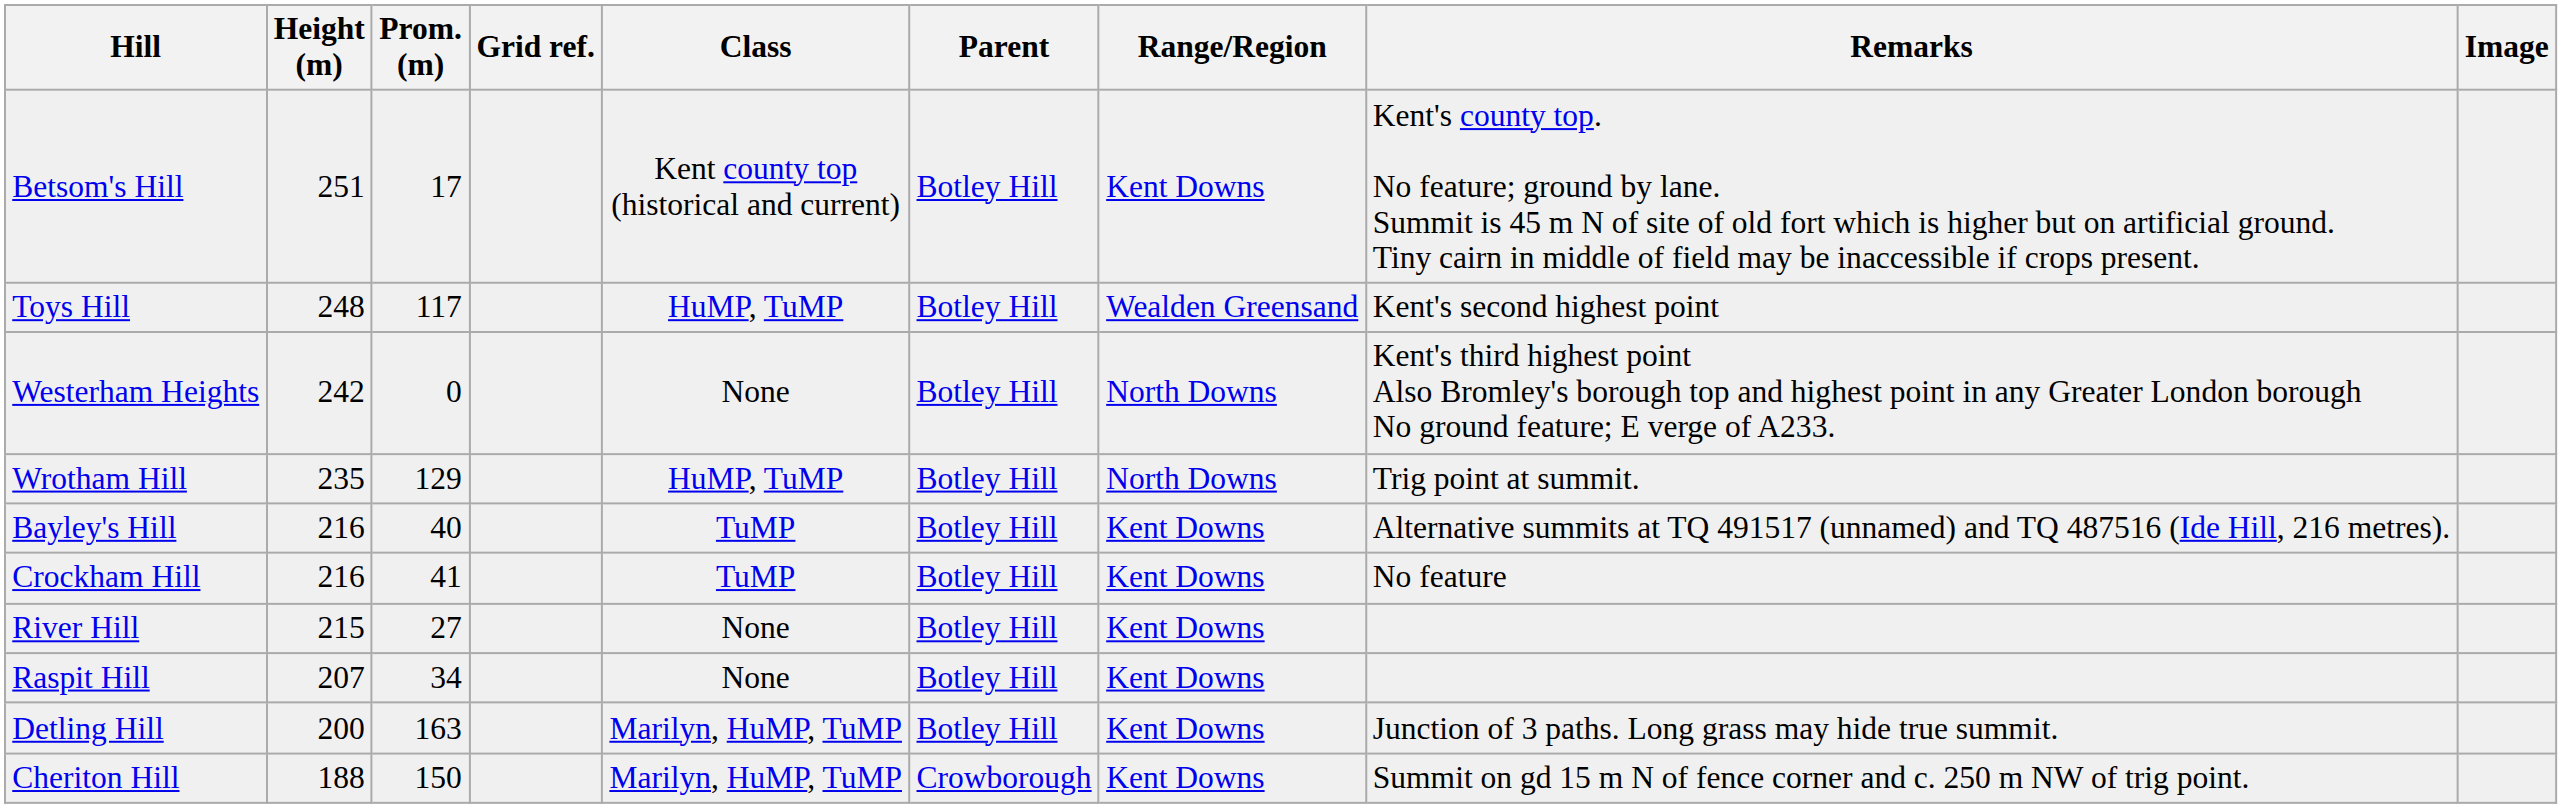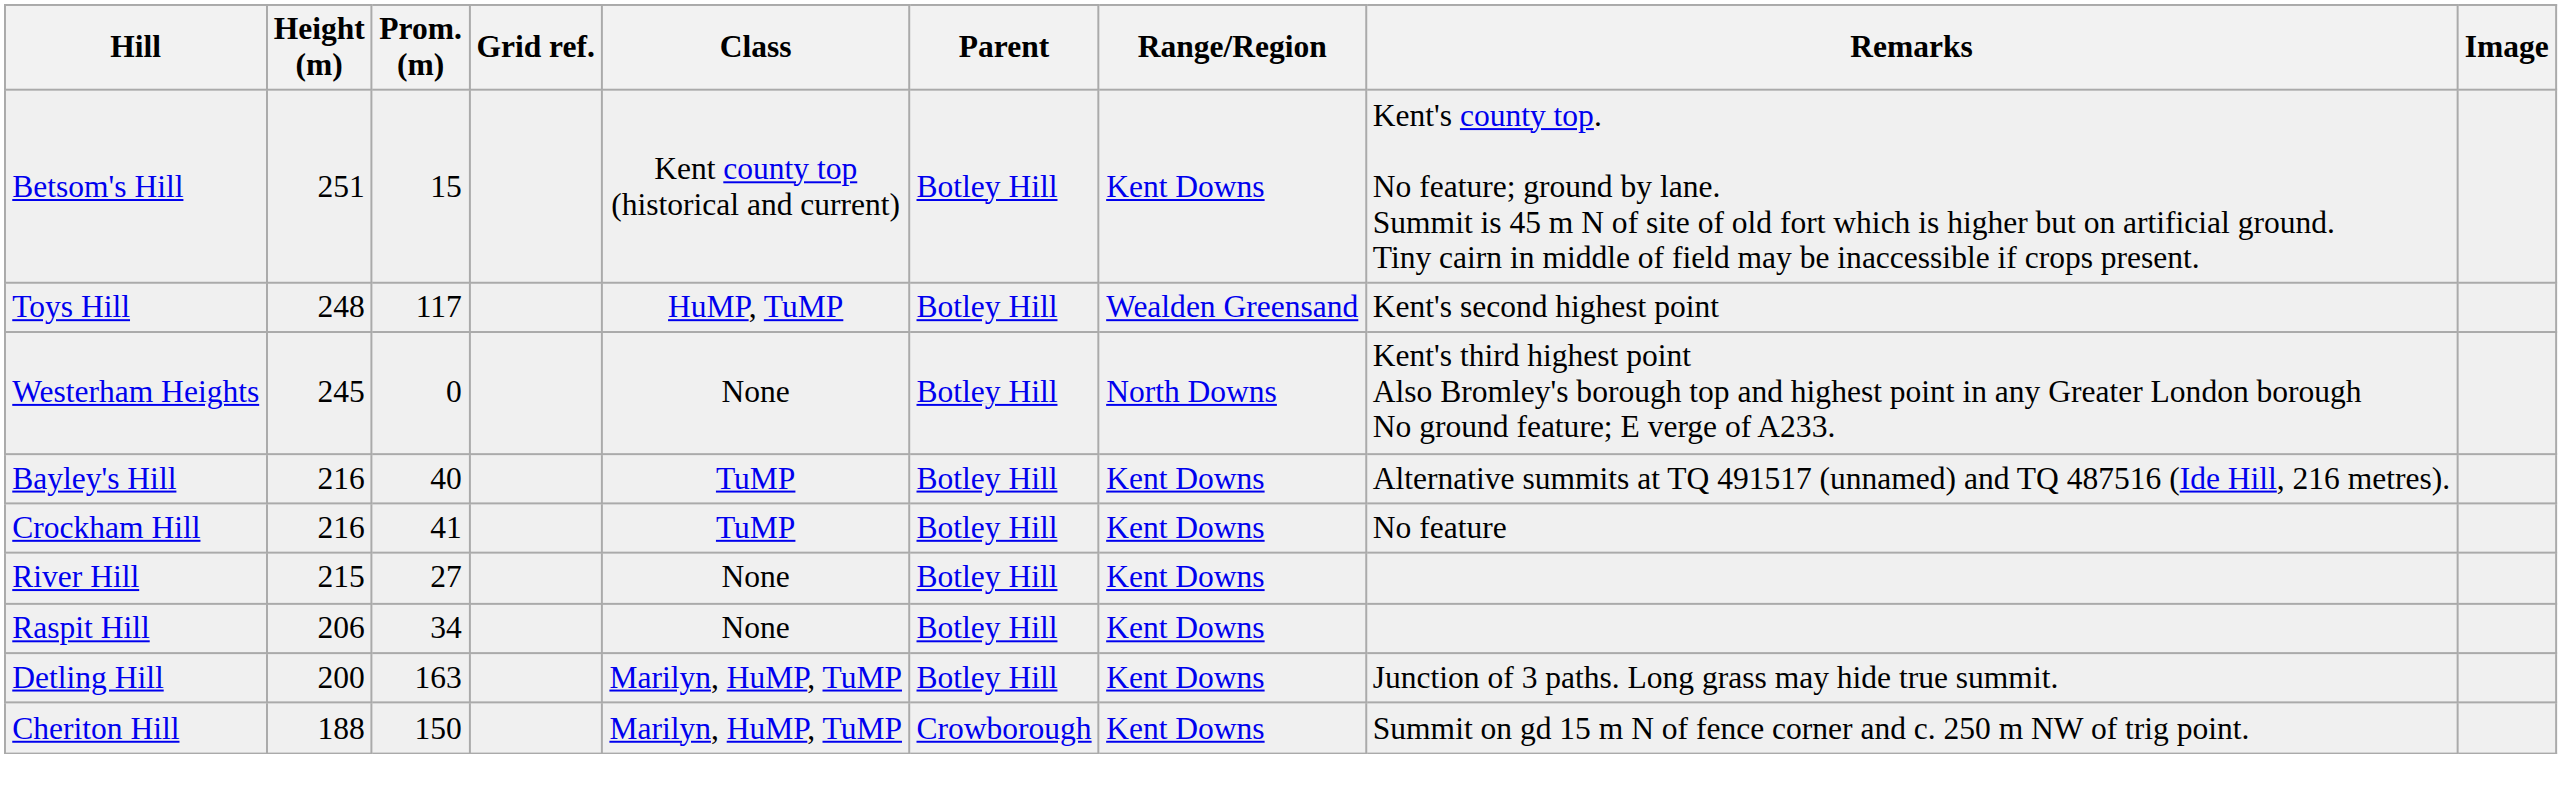Betsom's Hill | Prom. (m): 17 -> 15
Westerham Heights | Height (m): 242 -> 245
- row: Wrotham Hill | 235 | 129 | HuMP, TuMP | Botley Hill | North Downs | Trig point at summit.
Raspit Hill | Height (m): 207 -> 206
